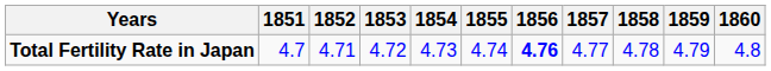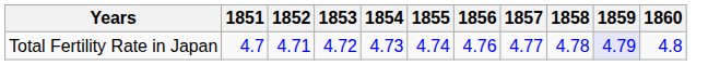row 2 | Years: bold -> normal
row 2 | 1856: bold -> normal
row 2 | 1859: no background -> lavender background
